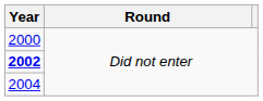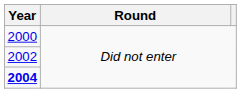2002 | Year: bold -> normal
2004 | Year: normal -> bold
